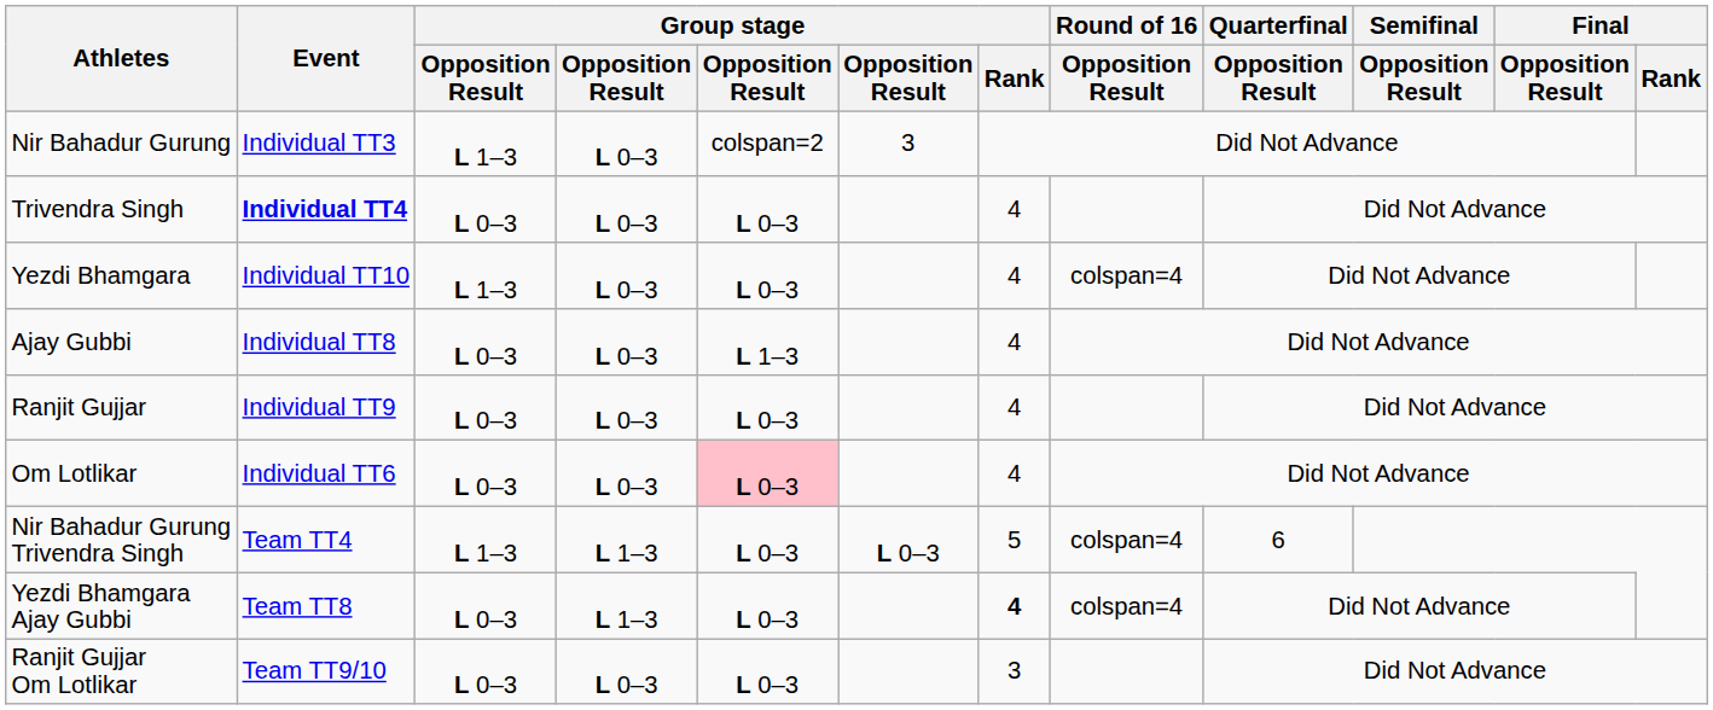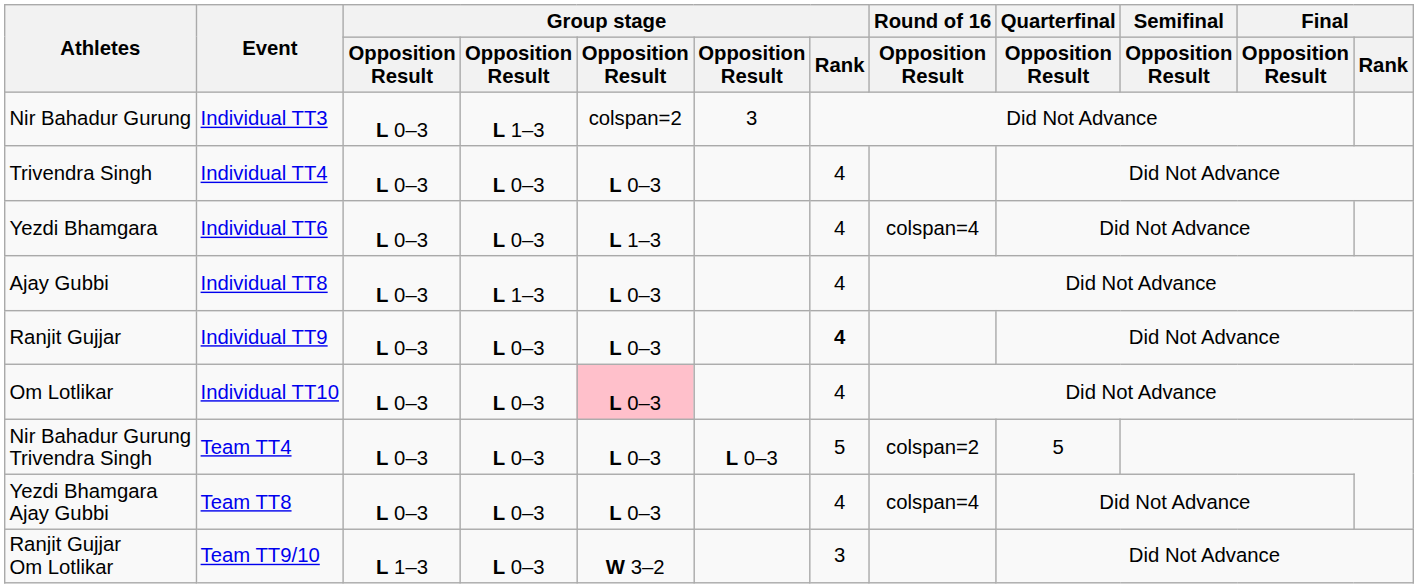Nir Bahadur Gurung | column 3: L 1–3 -> L 0–3
Nir Bahadur Gurung | column 4: L 0–3 -> L 1–3
Trivendra Singh | Event: bold -> normal
Yezdi Bhamgara | Event: Individual TT10 -> Individual TT6
Yezdi Bhamgara | column 3: L 1–3 -> L 0–3
Yezdi Bhamgara | column 5: L 0–3 -> L 1–3
Ajay Gubbi | column 4: L 0–3 -> L 1–3
Ajay Gubbi | column 5: L 1–3 -> L 0–3
Ranjit Gujjar | Group stage / Rank: normal -> bold
Om Lotlikar | Event: Individual TT6 -> Individual TT10
Nir Bahadur Gurung Trivendra Singh | column 3: L 1–3 -> L 0–3
Nir Bahadur Gurung Trivendra Singh | column 4: L 1–3 -> L 0–3
Nir Bahadur Gurung Trivendra Singh | Round of 16 / Opposition Result: colspan=4 -> colspan=2
Nir Bahadur Gurung Trivendra Singh | Quarterfinal / Opposition Result: 6 -> 5
Yezdi Bhamgara Ajay Gubbi | column 4: L 1–3 -> L 0–3
Yezdi Bhamgara Ajay Gubbi | Group stage / Rank: bold -> normal
Ranjit Gujjar Om Lotlikar | column 3: L 0–3 -> L 1–3
Ranjit Gujjar Om Lotlikar | column 5: L 0–3 -> W 3–2
